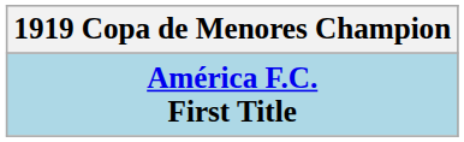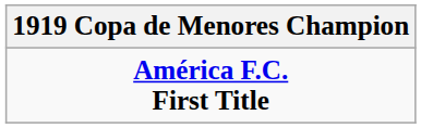row 2 | column 1: lightblue background -> no background
